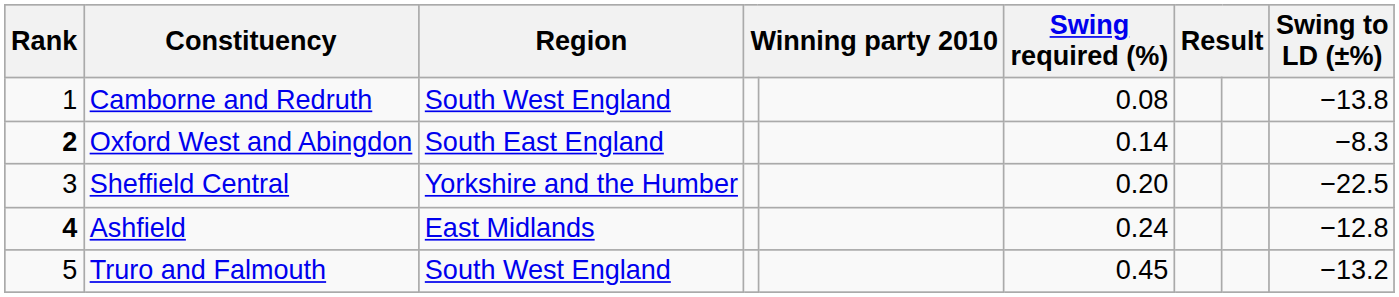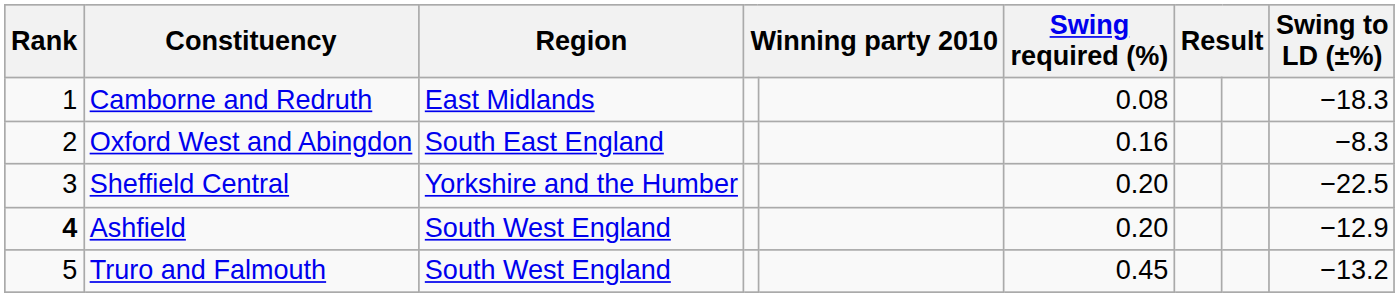Camborne and Redruth | Region: South West England -> East Midlands
Camborne and Redruth | Swing to LD (±%): −13.8 -> −18.3
Oxford West and Abingdon | Rank: bold -> normal
Oxford West and Abingdon | Swing required (%): 0.14 -> 0.16
Ashfield | Region: East Midlands -> South West England
Ashfield | Swing required (%): 0.24 -> 0.20
Ashfield | Swing to LD (±%): −12.8 -> −12.9
